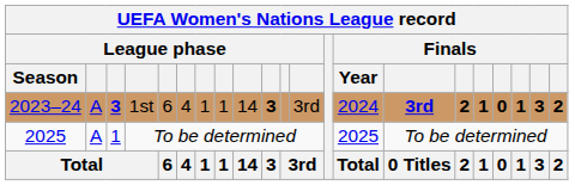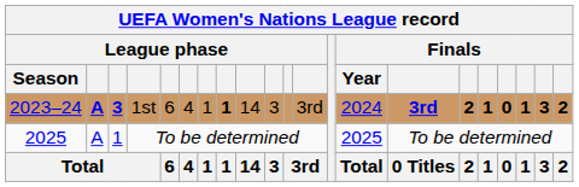1st | column 2: normal -> bold
1st | column 8: normal -> bold
1st | column 10: bold -> normal
